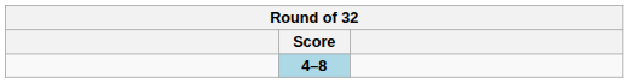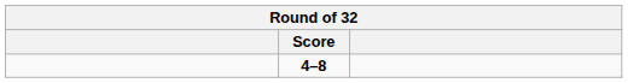row 3 | Score: lightblue background -> no background
